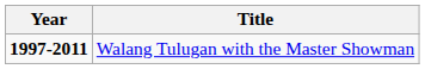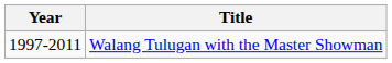Walang Tulugan with the Master Showman | Year: bold -> normal
